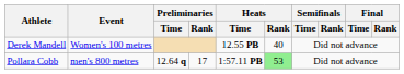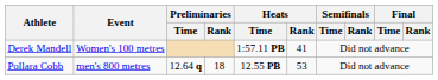Derek Mandell | Heats / Time: 12.55 PB -> 1:57.11 PB
Derek Mandell | Heats / Rank: 40 -> 41
Pollara Cobb | Preliminaries / Rank: 17 -> 18
Pollara Cobb | Heats / Time: 1:57.11 PB -> 12.55 PB
Pollara Cobb | Heats / Rank: lightgreen background -> no background
